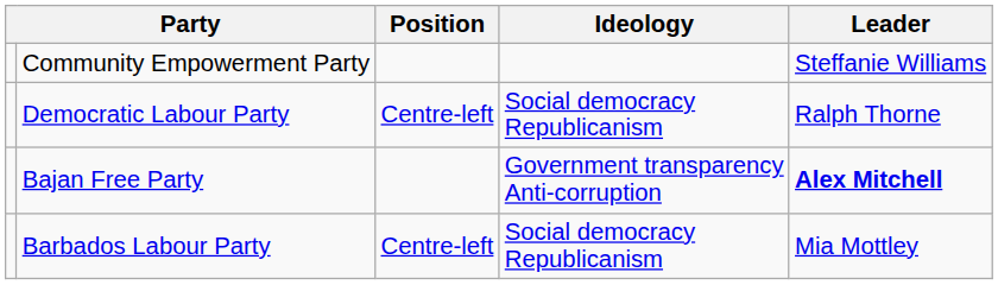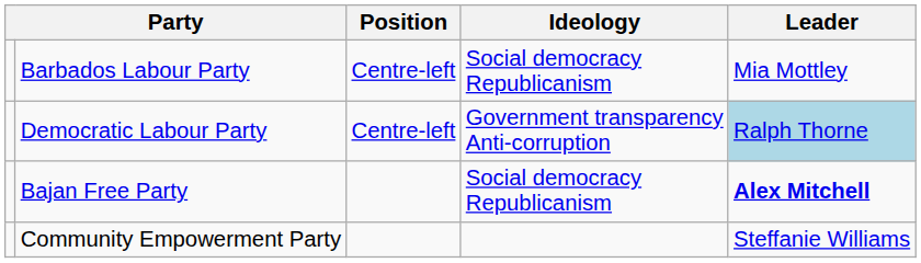rows swapped: Barbados Labour Party <-> Community Empowerment Party
Democratic Labour Party | Ideology: Social democracy Republicanism -> Government transparency Anti-corruption
Democratic Labour Party | Leader: no background -> lightblue background
Bajan Free Party | Ideology: Government transparency Anti-corruption -> Social democracy Republicanism
